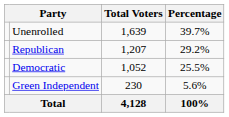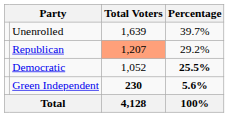Republican | Total Voters: no background -> lightsalmon background
Democratic | Percentage: normal -> bold
Green Independent | Total Voters: normal -> bold
Green Independent | Percentage: normal -> bold
